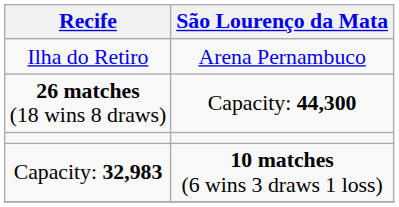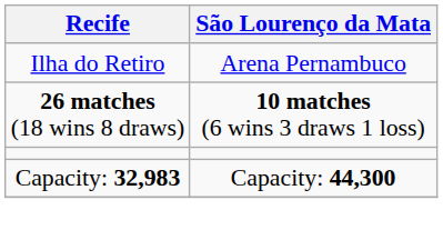row 3 | São Lourenço da Mata: Capacity: 44,300 -> 10 matches (6 wins 3 draws 1 loss)
row 5 | São Lourenço da Mata: 10 matches (6 wins 3 draws 1 loss) -> Capacity: 44,300
